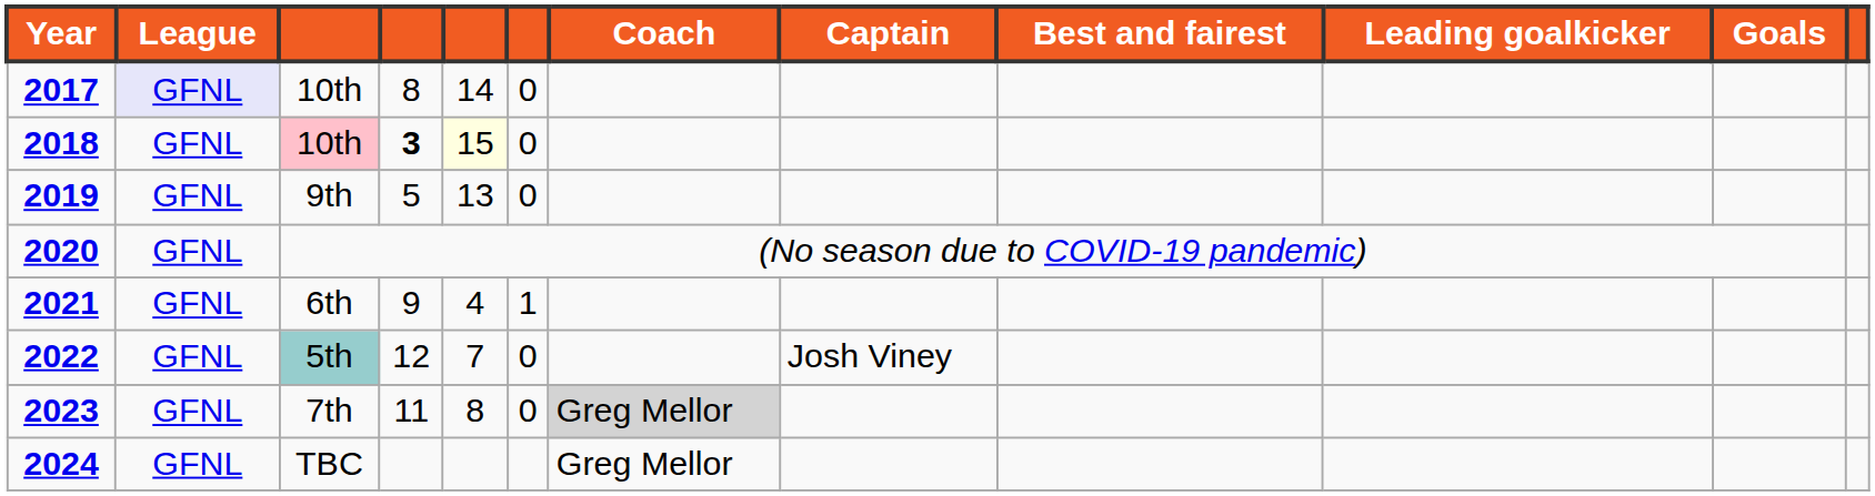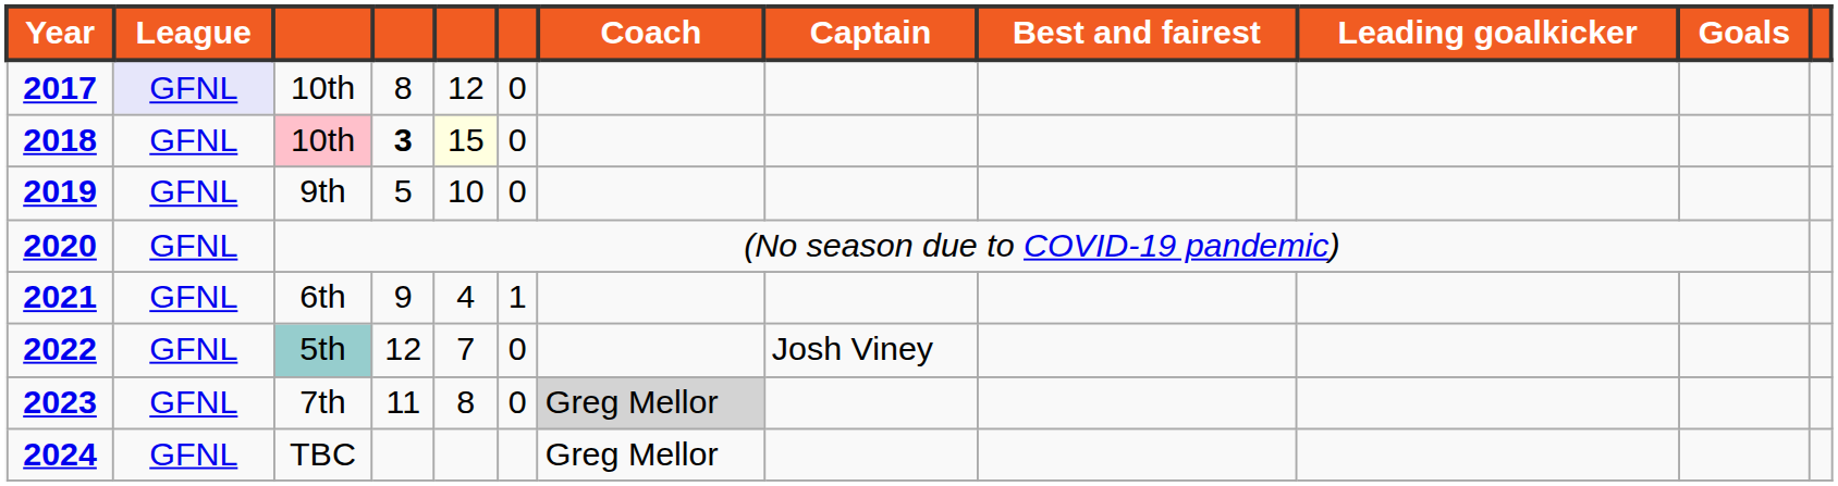2017 | column 5: 14 -> 12
2019 | column 5: 13 -> 10
